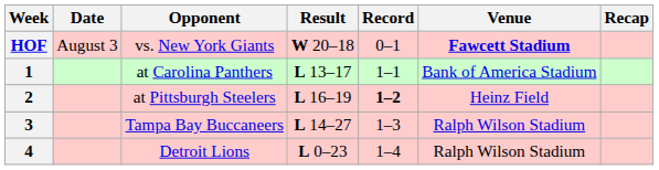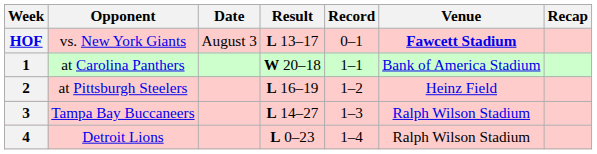columns swapped: Date <-> Opponent
HOF | Result: W 20–18 -> L 13–17
1 | Result: L 13–17 -> W 20–18
2 | Record: bold -> normal
